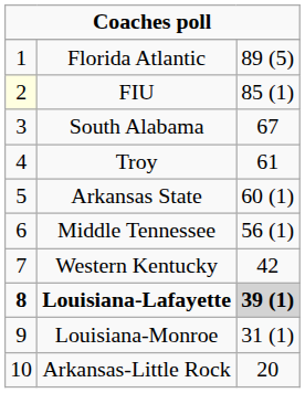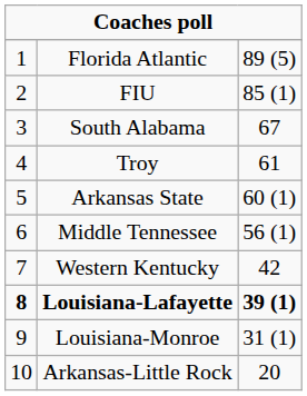FIU | column 1: lightyellow background -> no background
Louisiana-Lafayette | column 3: lightgrey background -> no background
